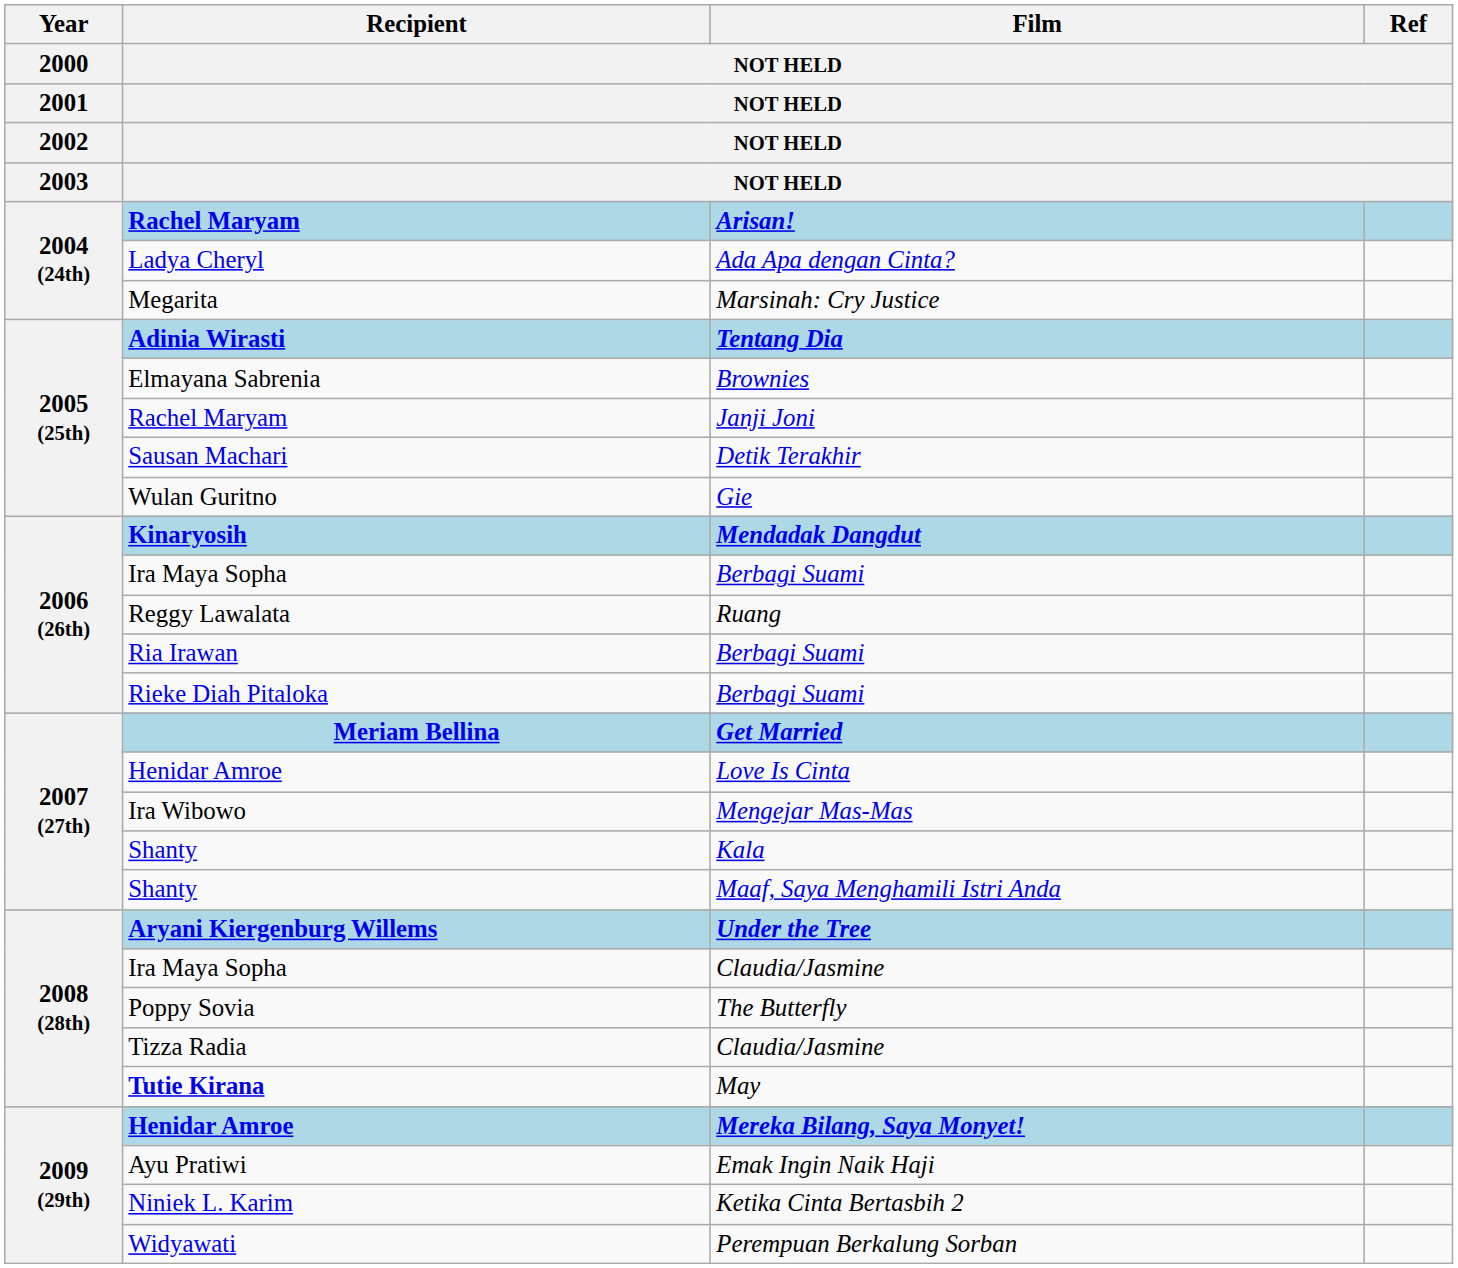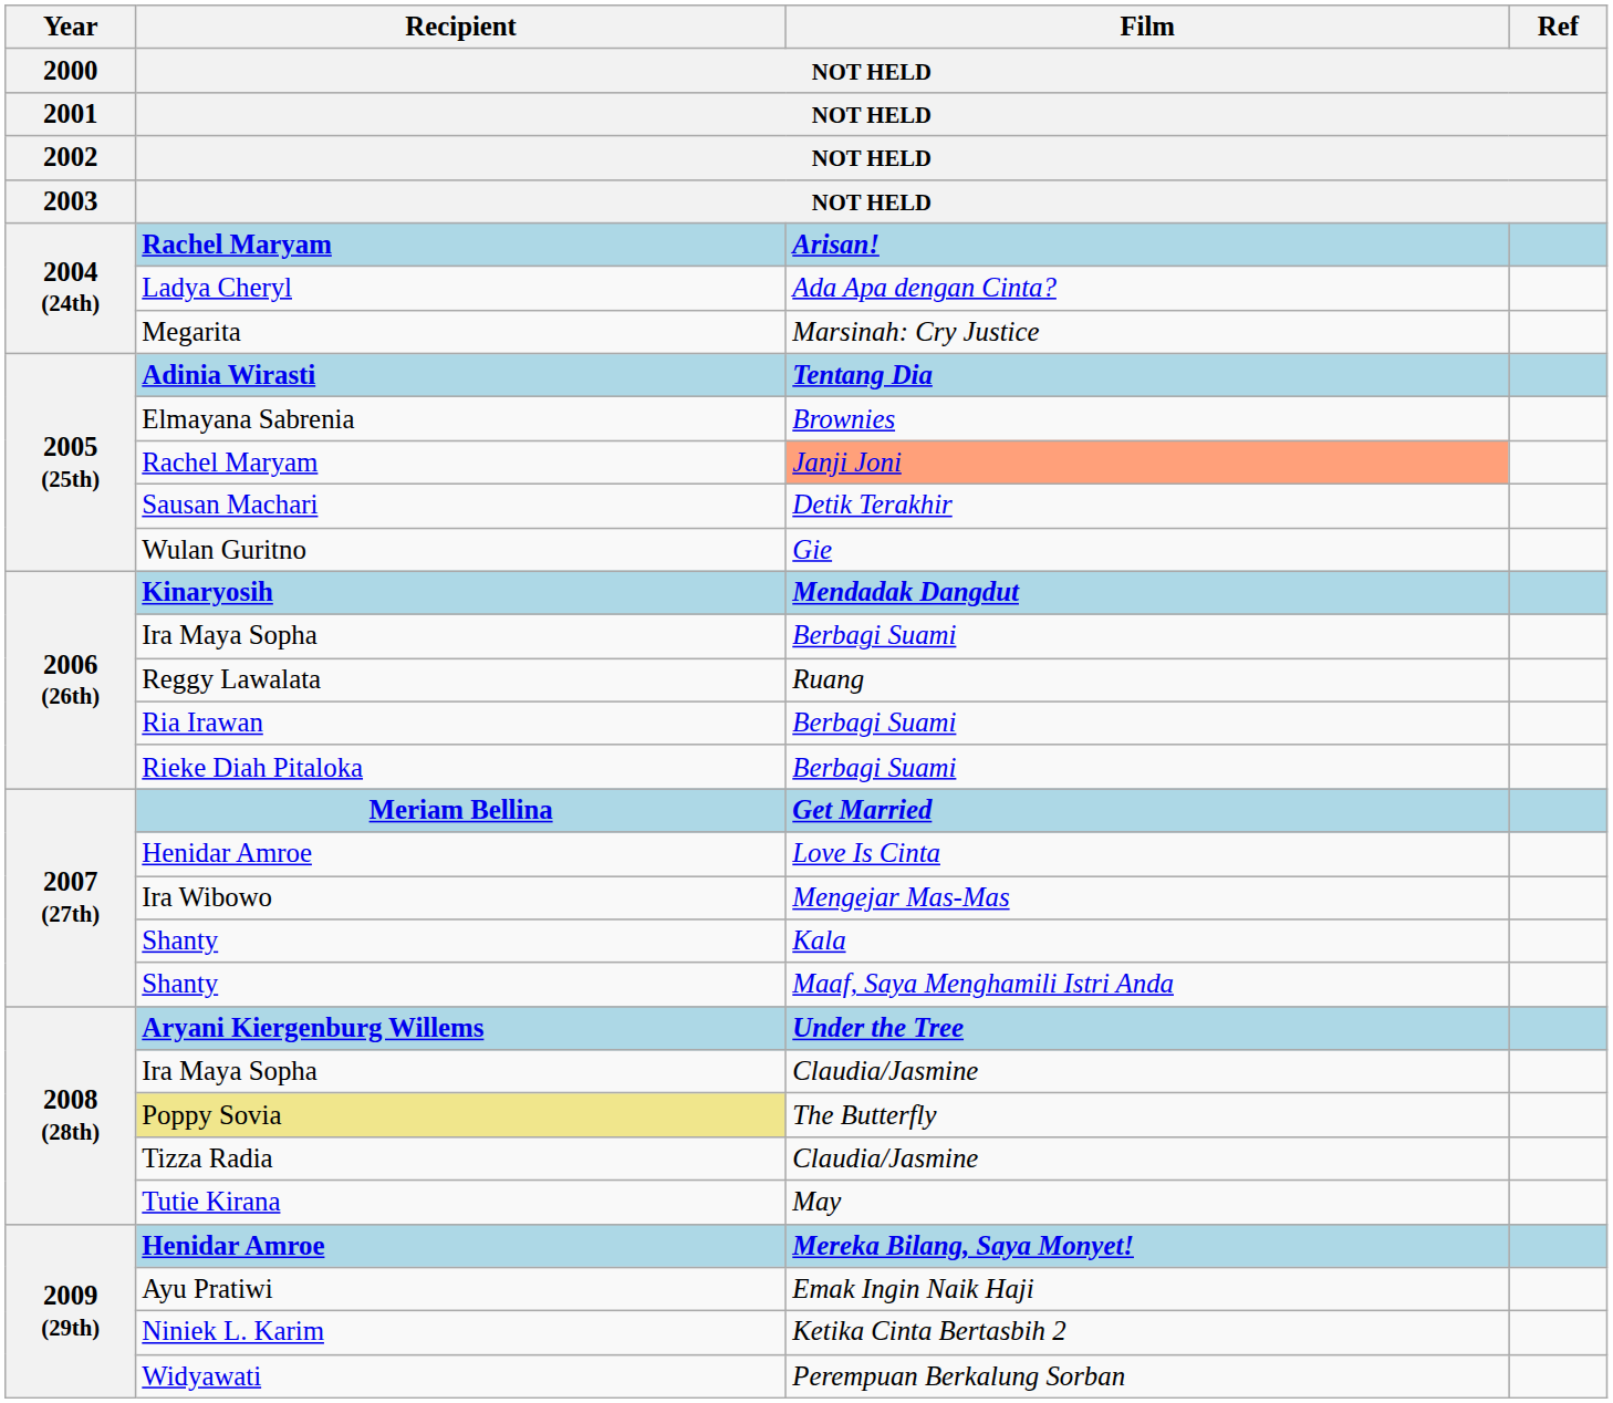Janji Joni | Film / NOT HELD: no background -> lightsalmon background
The Butterfly | Recipient / NOT HELD: no background -> khaki background
May | Recipient / NOT HELD: bold -> normal
